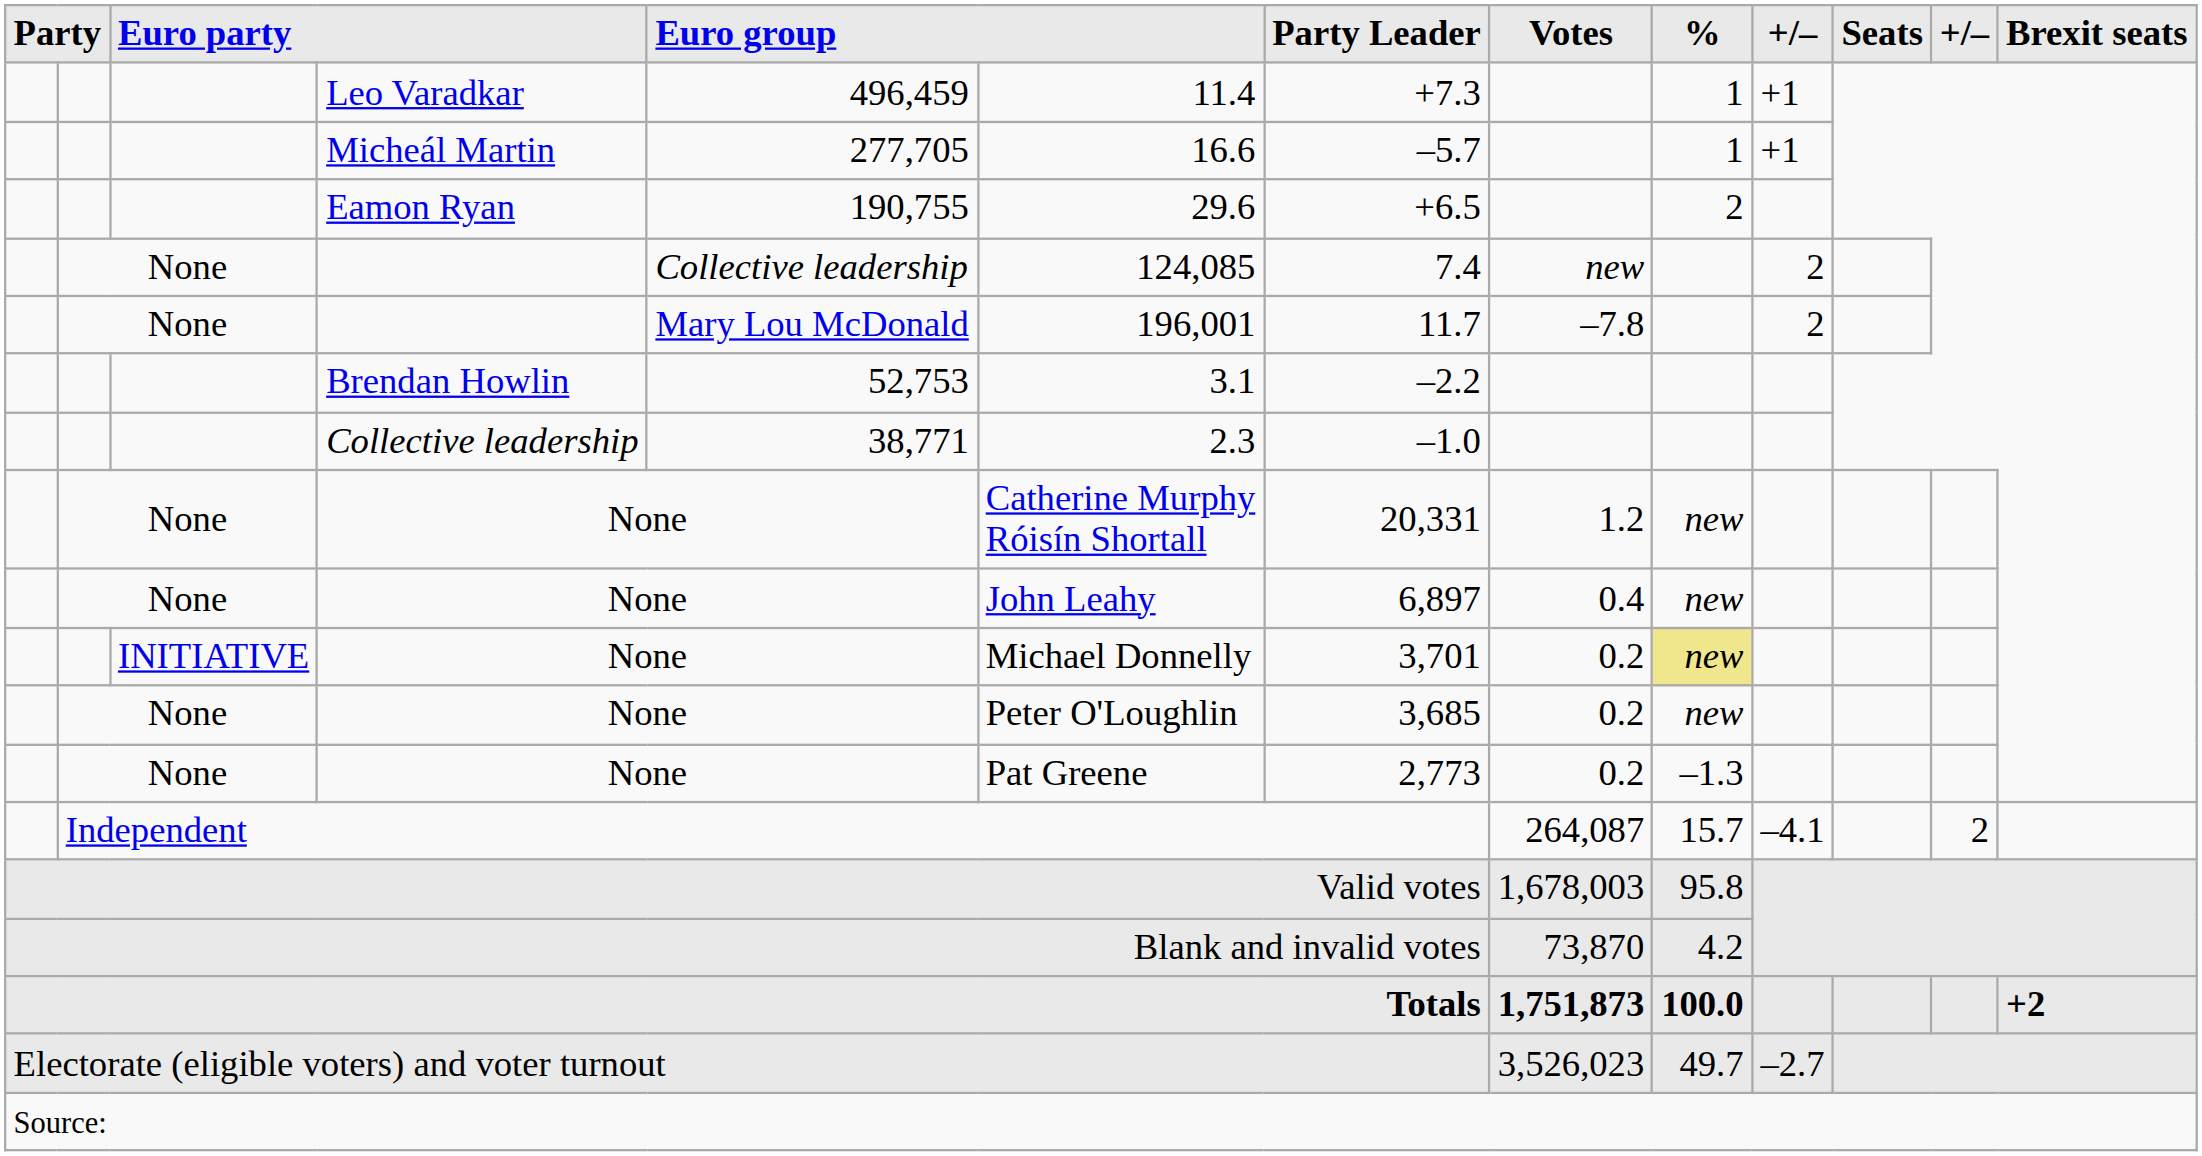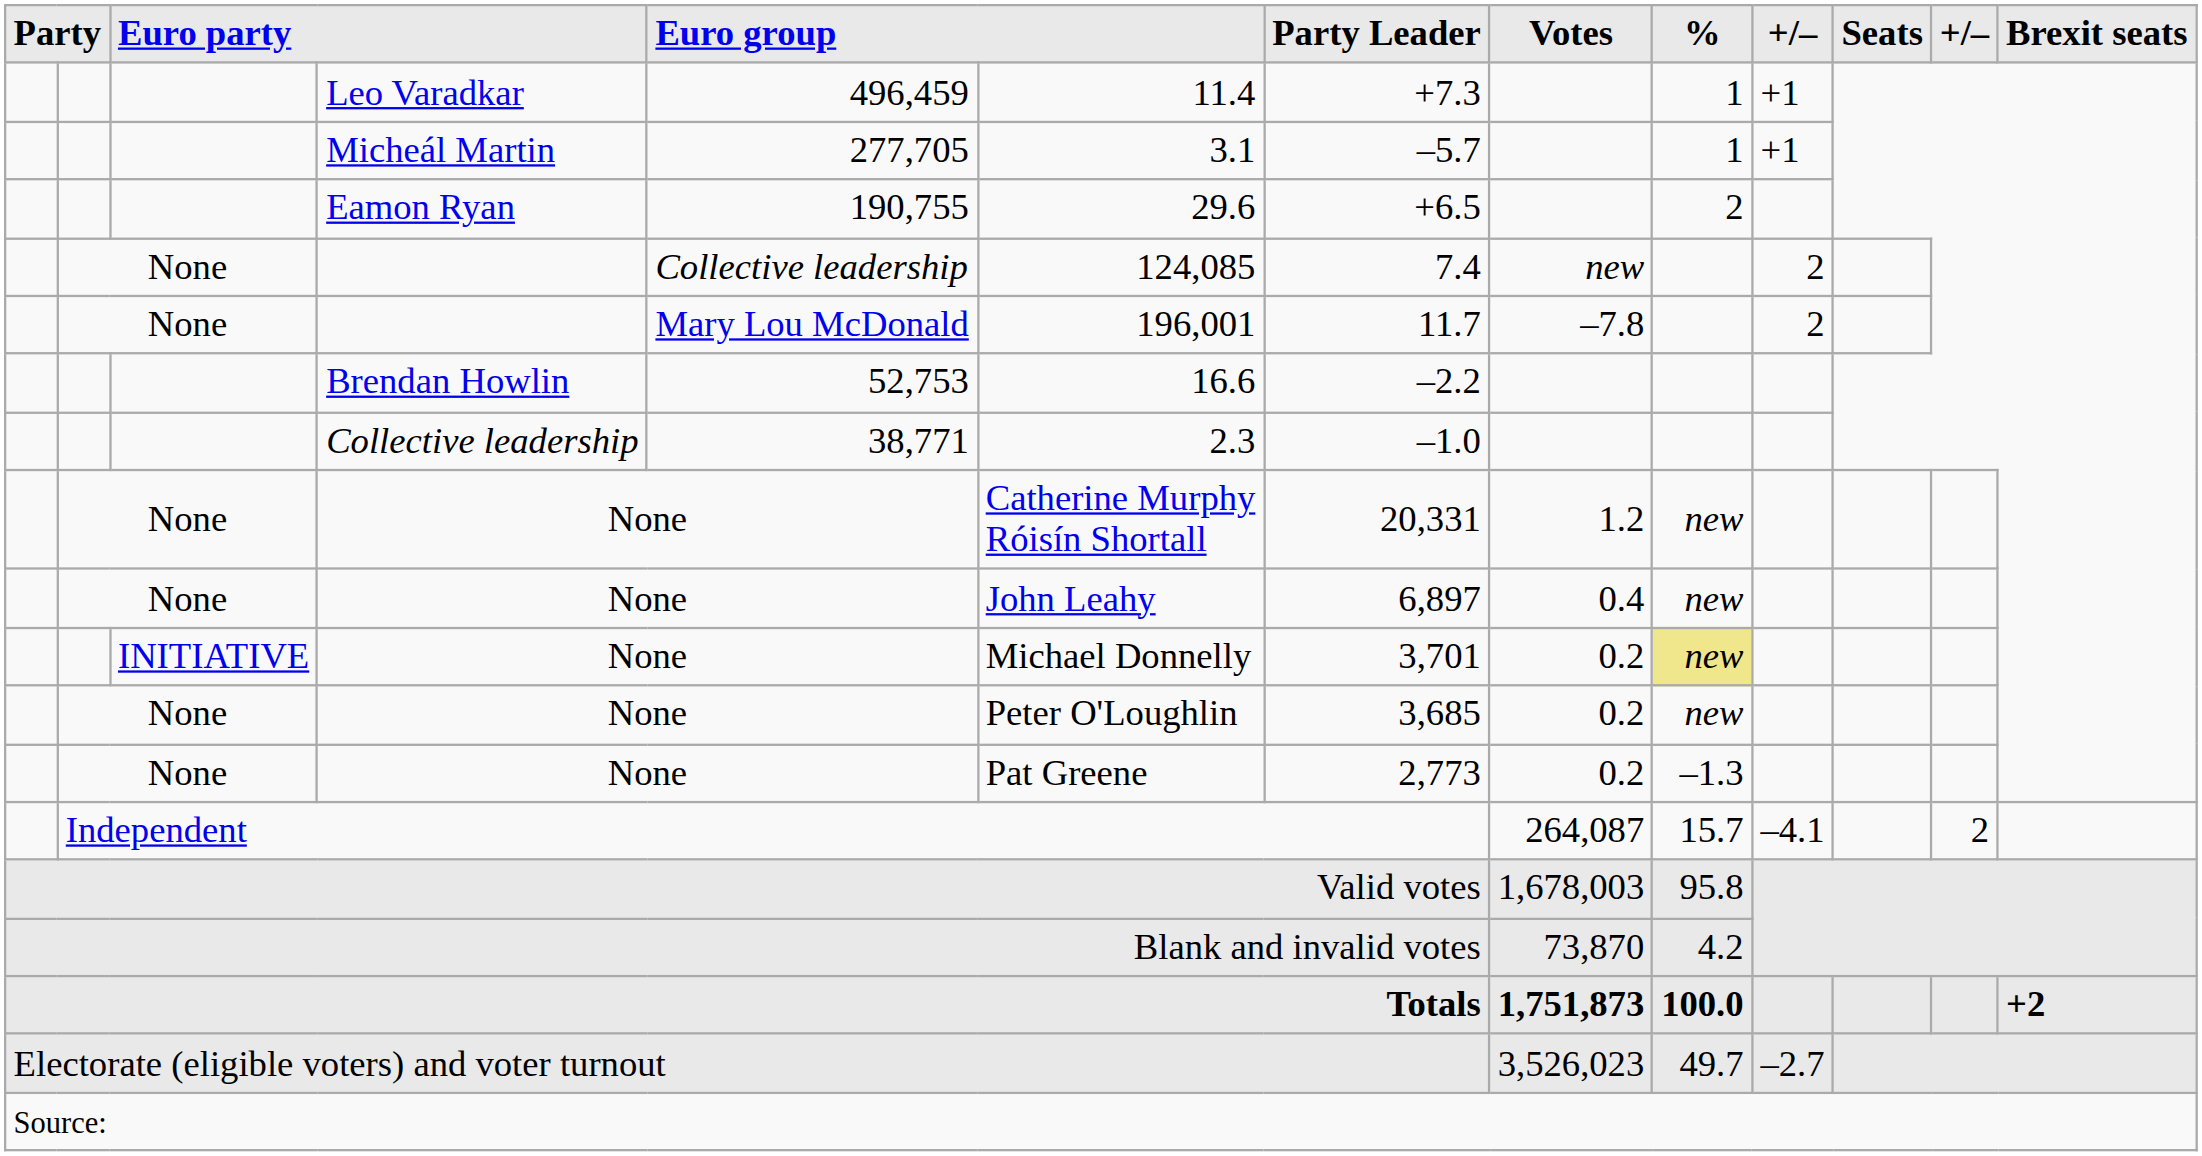Micheál Martin | column 6: 16.6 -> 3.1
Brendan Howlin | column 6: 3.1 -> 16.6
